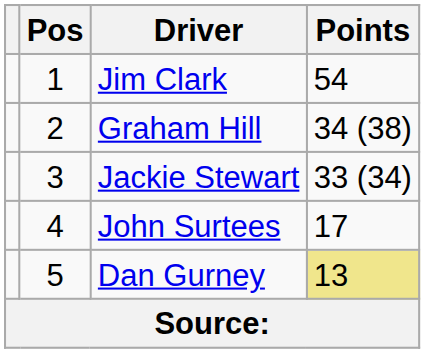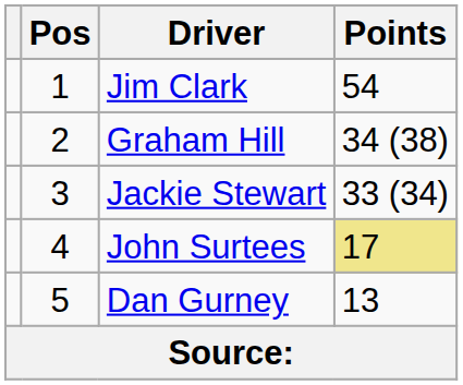John Surtees | Points: no background -> khaki background
Dan Gurney | Points: khaki background -> no background
